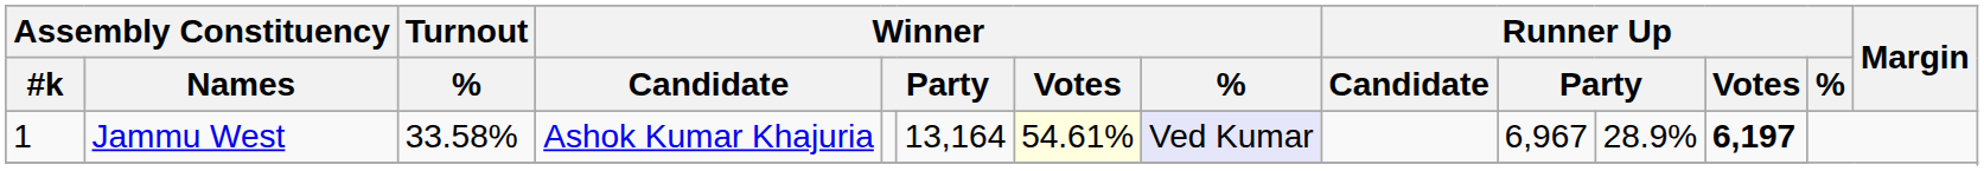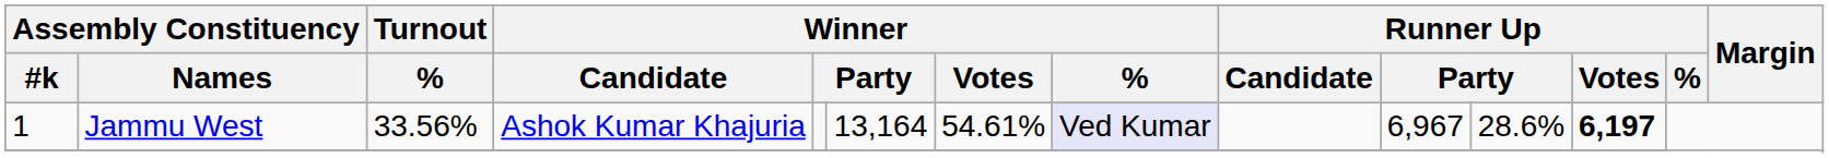Jammu West | Turnout / %: 33.58% -> 33.56%
Jammu West | Winner / Votes: lightyellow background -> no background
Jammu West | column 11: 28.9% -> 28.6%
